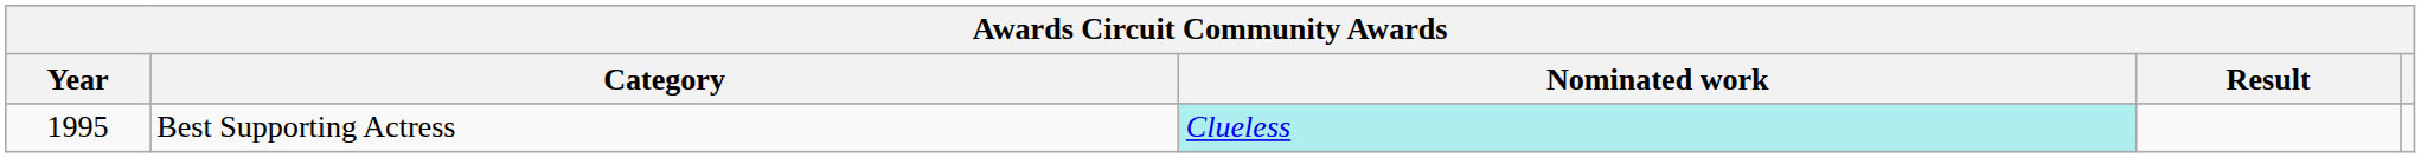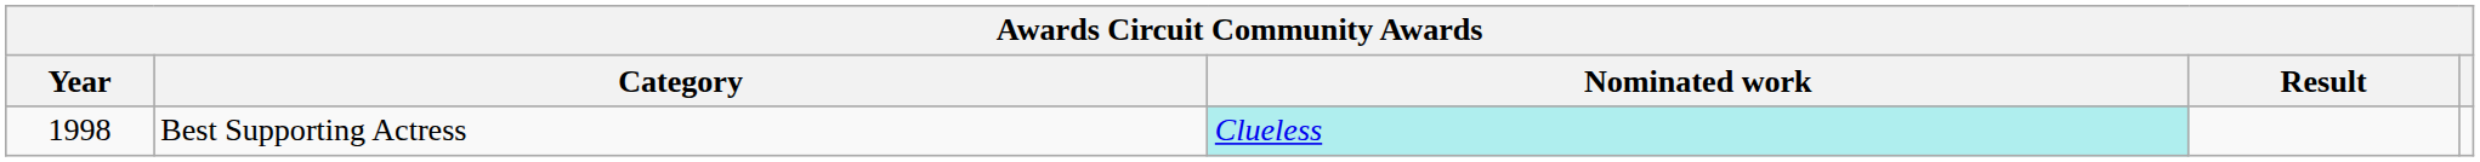Best Supporting Actress | Year: 1995 -> 1998
